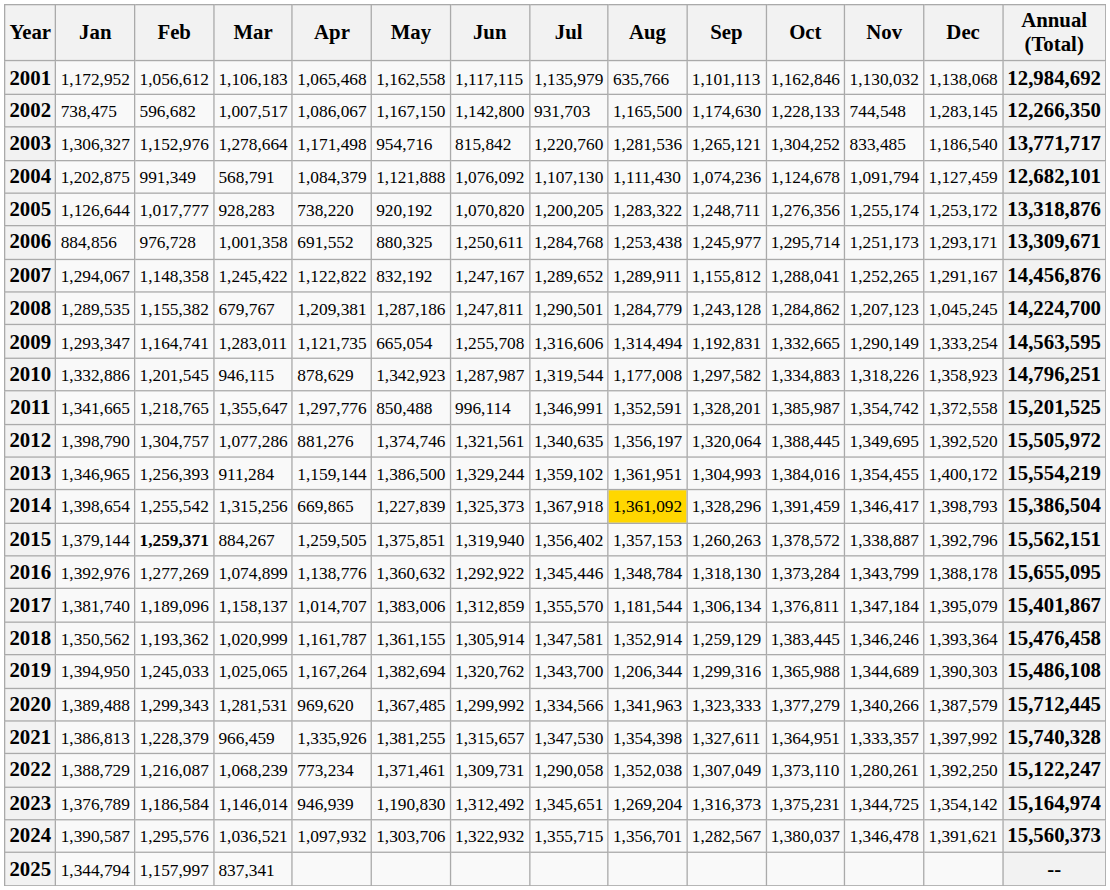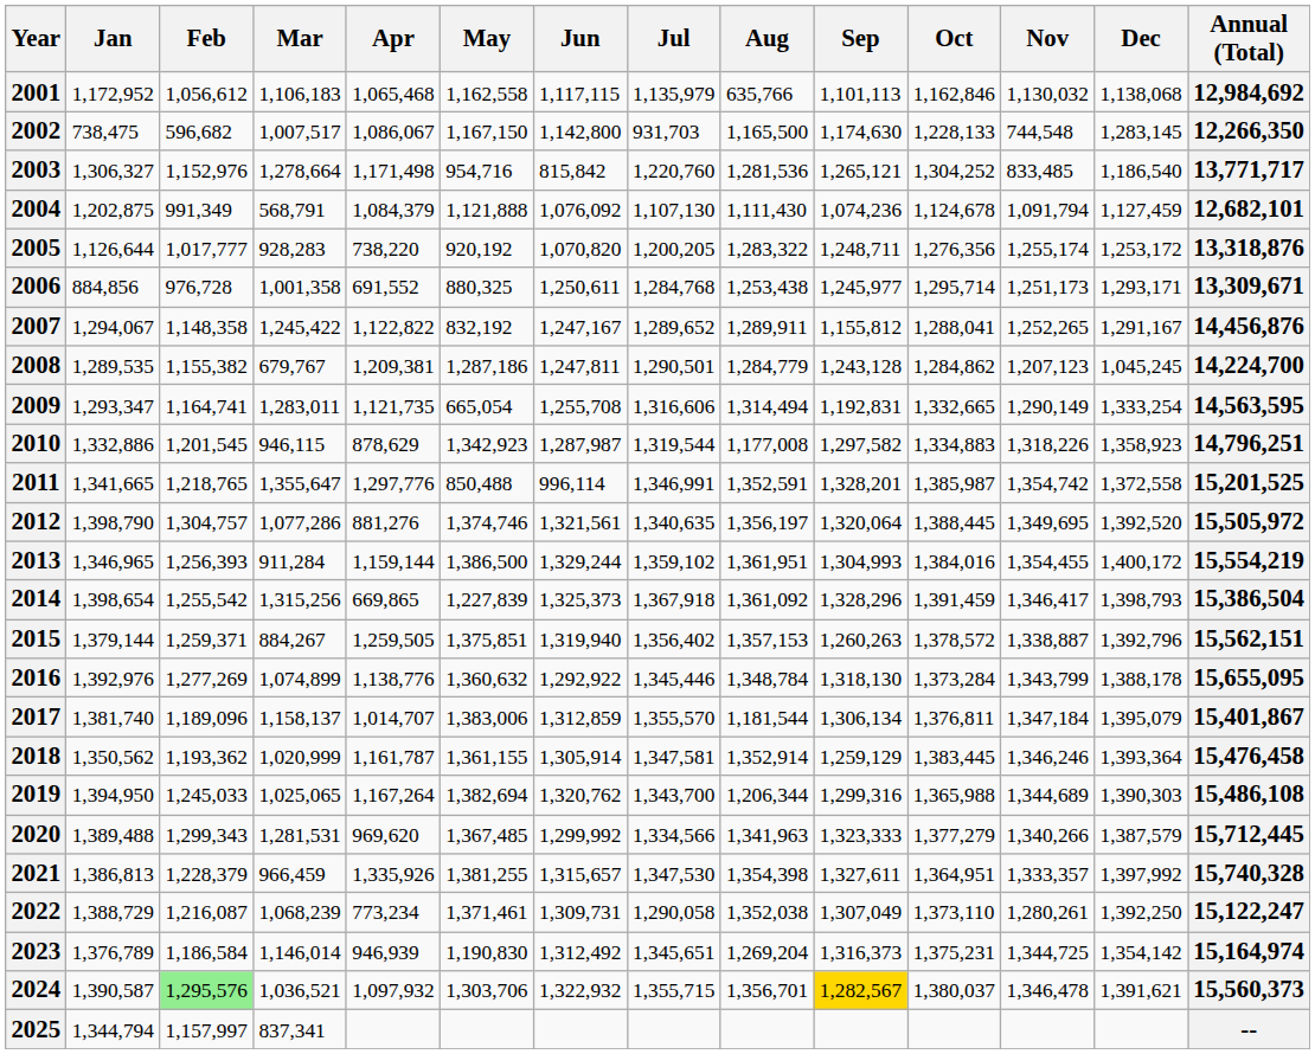2014 | Aug: gold background -> no background
2015 | Feb: bold -> normal
2024 | Feb: no background -> lightgreen background
2024 | Sep: no background -> gold background
